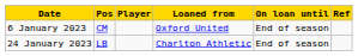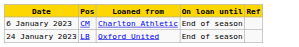- column: Player
6 January 2023 | Loaned from: Oxford United -> Charlton Athletic
24 January 2023 | Loaned from: Charlton Athletic -> Oxford United
